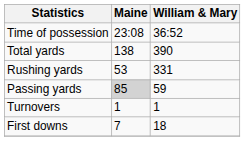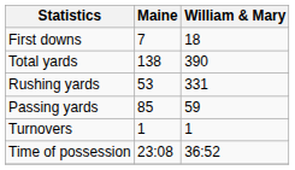rows swapped: First downs <-> Time of possession
Passing yards | Maine: lightgrey background -> no background
